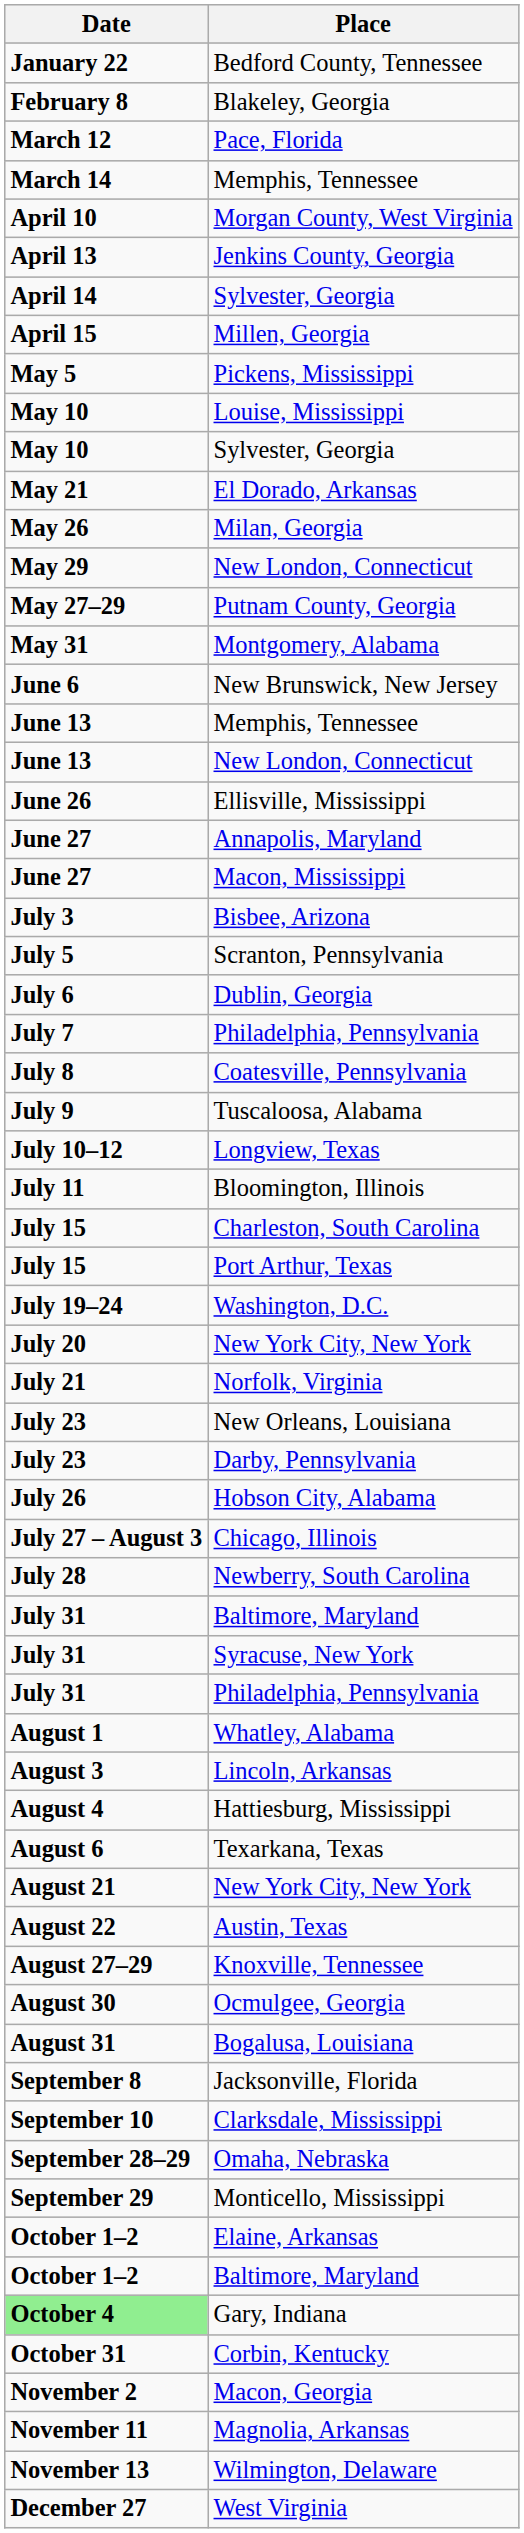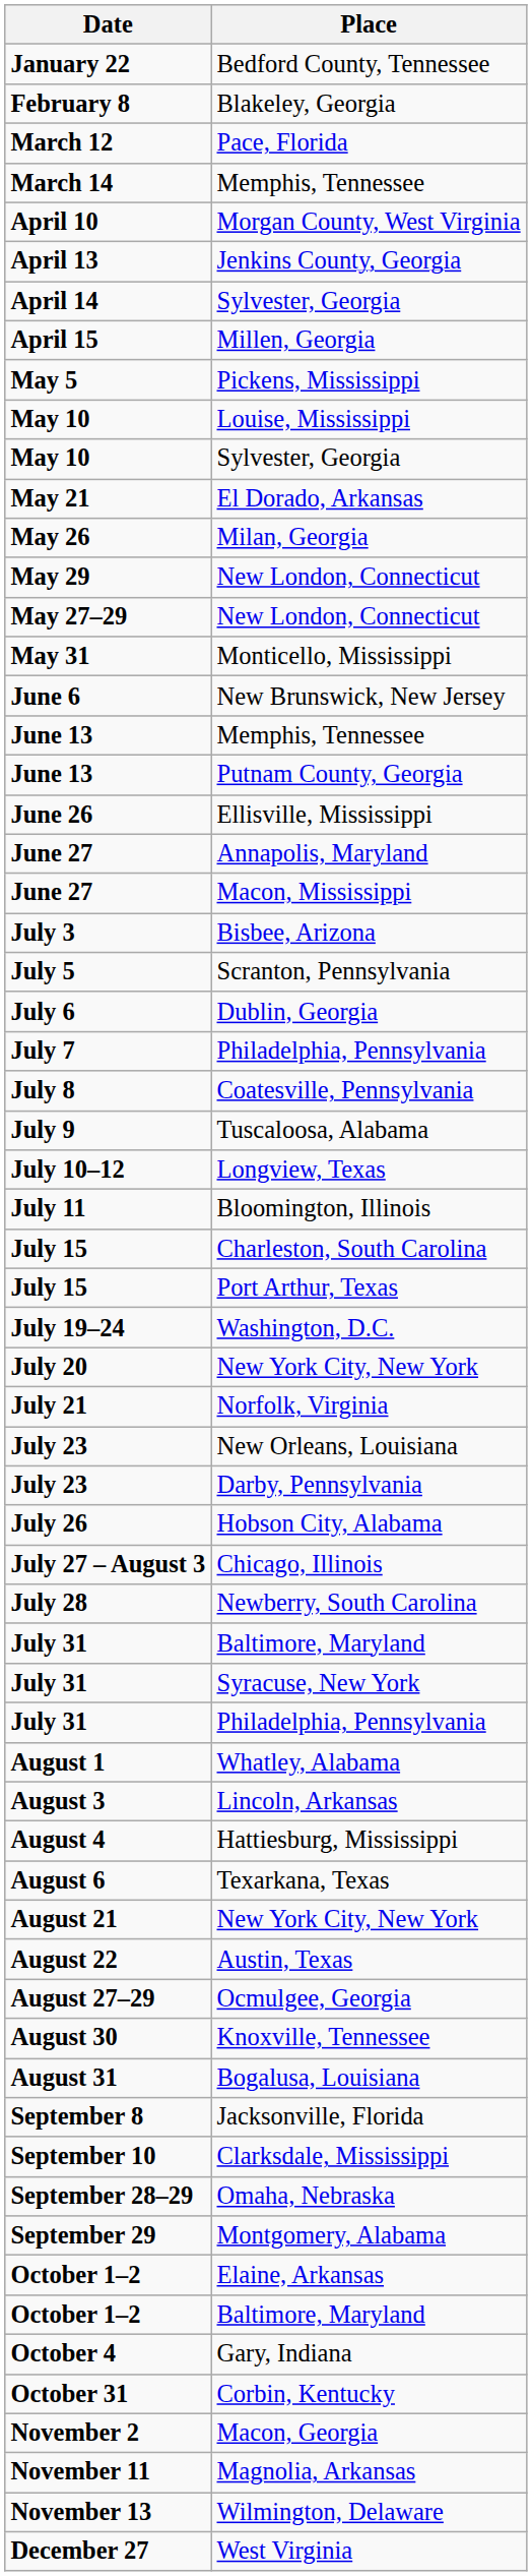row 16 | Place: Putnam County, Georgia -> New London, Connecticut
row 17 | Place: Montgomery, Alabama -> Monticello, Mississippi
row 20 | Place: New London, Connecticut -> Putnam County, Georgia
row 51 | Place: Knoxville, Tennessee -> Ocmulgee, Georgia
row 52 | Place: Ocmulgee, Georgia -> Knoxville, Tennessee
row 57 | Place: Monticello, Mississippi -> Montgomery, Alabama
row 60 | Date: lightgreen background -> no background
